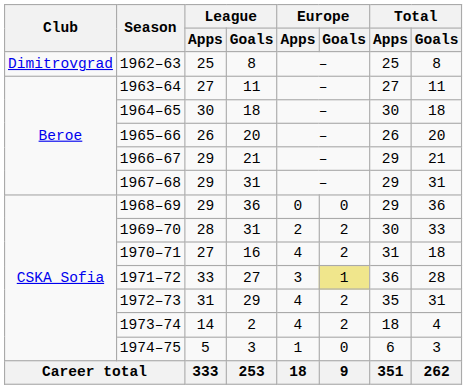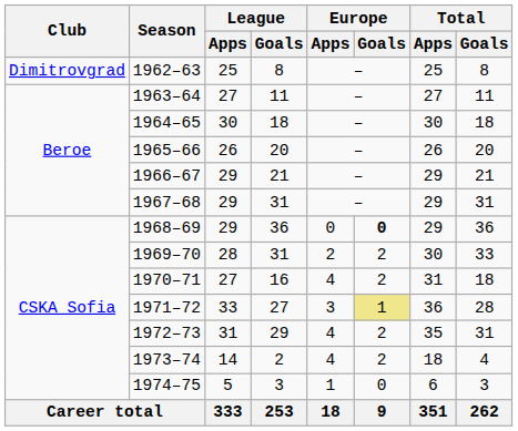1968–69 | Europe / Goals: normal -> bold
